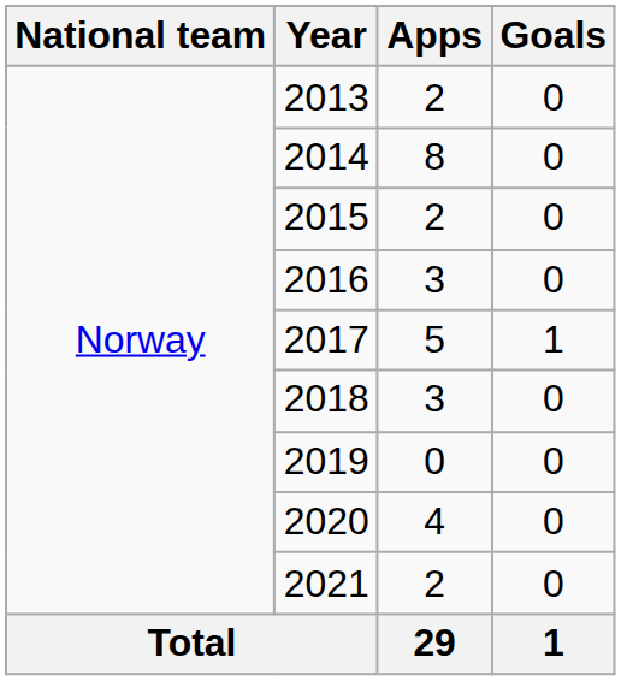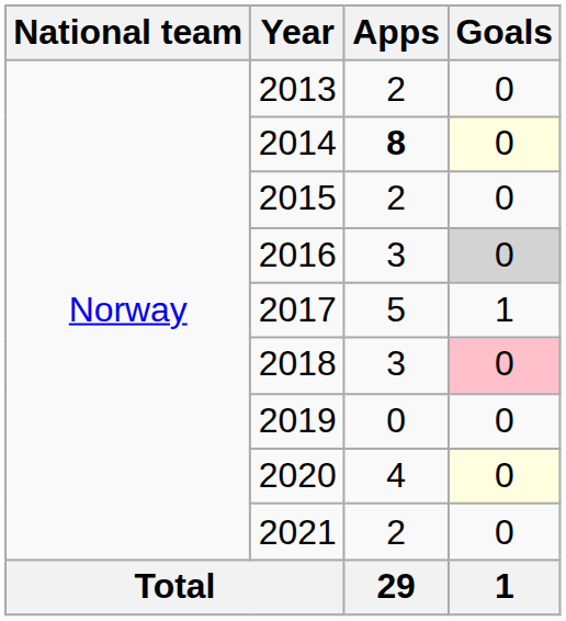2014 | Apps: normal -> bold
2014 | Goals: no background -> lightyellow background
2016 | Goals: no background -> lightgrey background
2018 | Goals: no background -> pink background
2020 | Goals: no background -> lightyellow background
